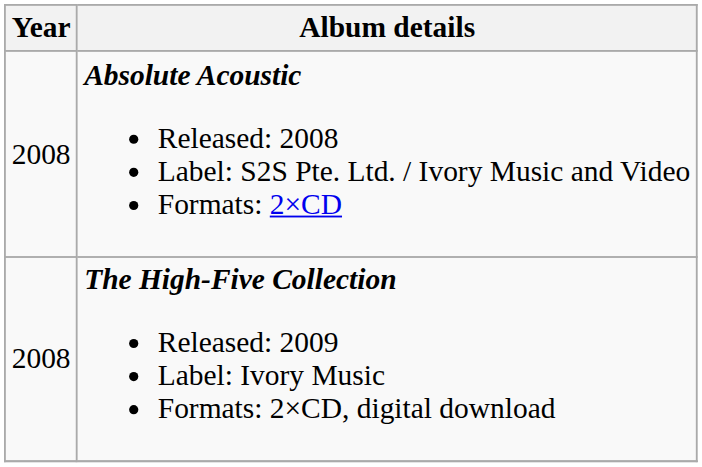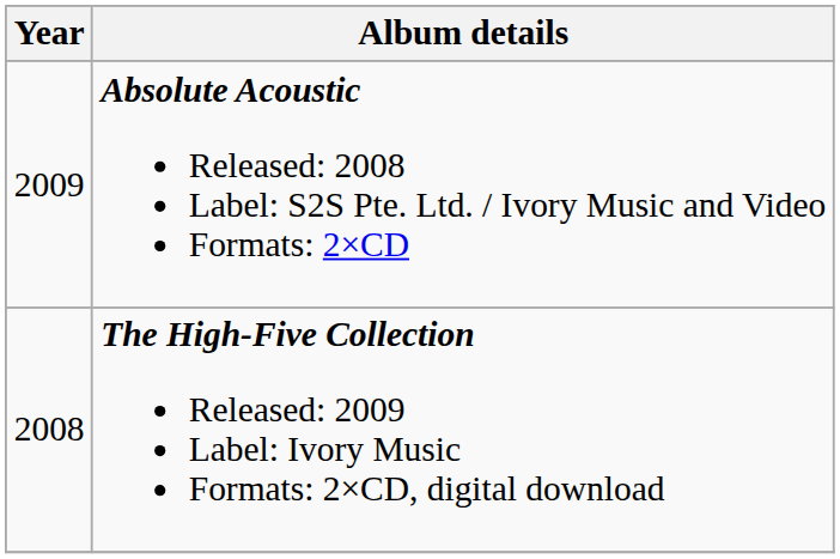row 2 | Year: 2008 -> 2009
